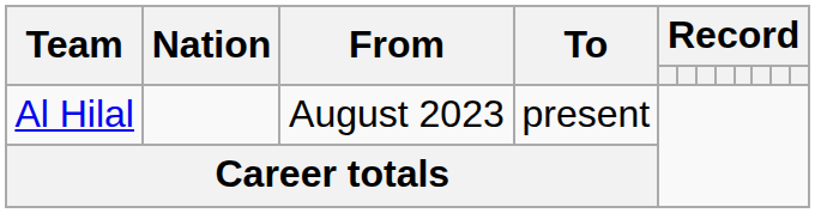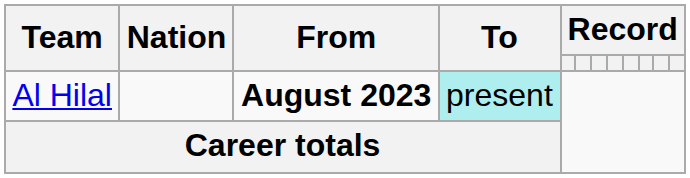Al Hilal | From: normal -> bold
Al Hilal | To: no background -> paleturquoise background
